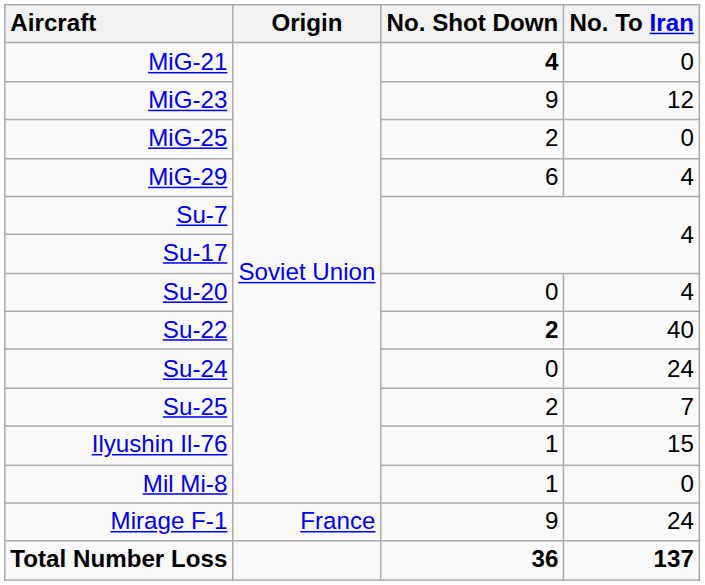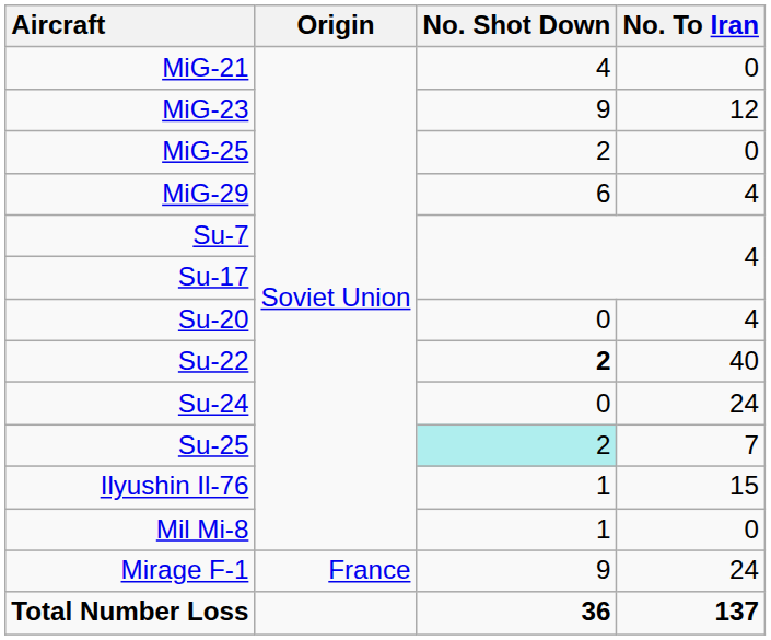MiG-21 | No. Shot Down: bold -> normal
Su-25 | No. Shot Down: no background -> paleturquoise background
